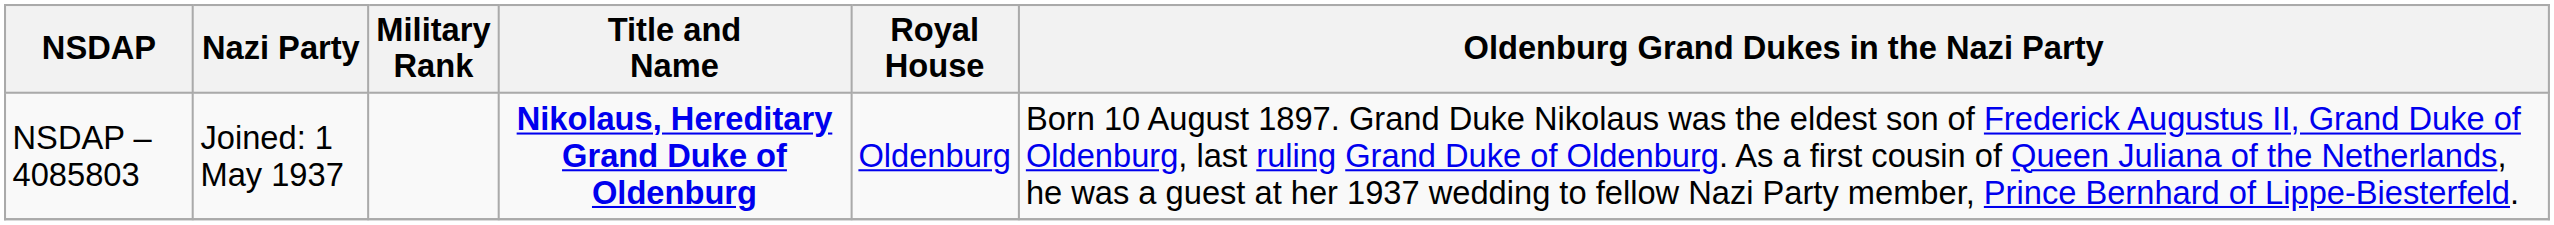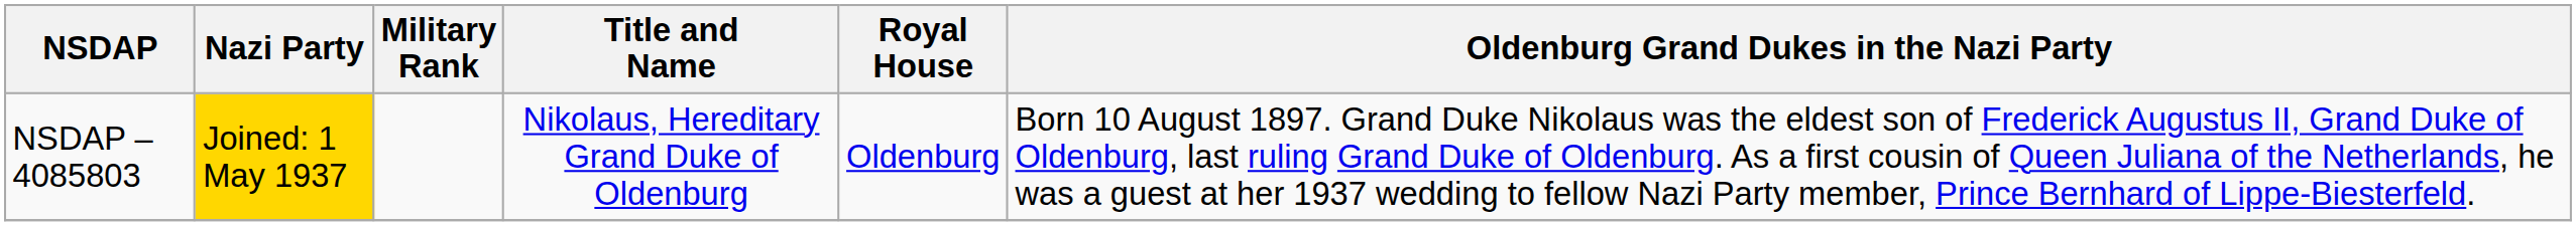NSDAP – 4085803 | Nazi Party: no background -> gold background
NSDAP – 4085803 | Title and Name: bold -> normal
